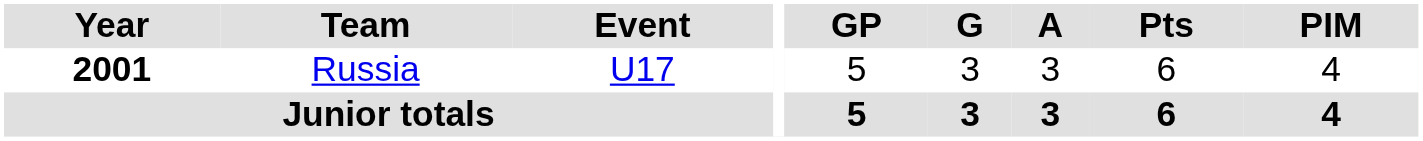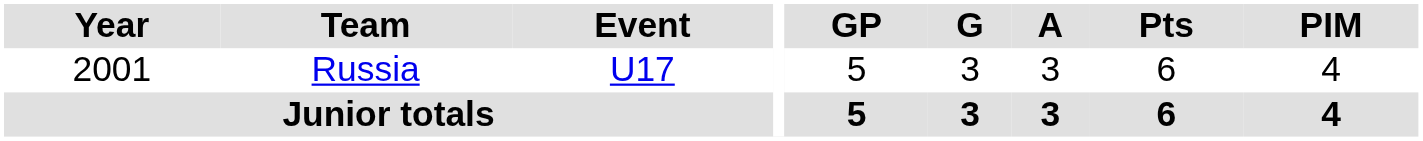Russia | Year: bold -> normal
